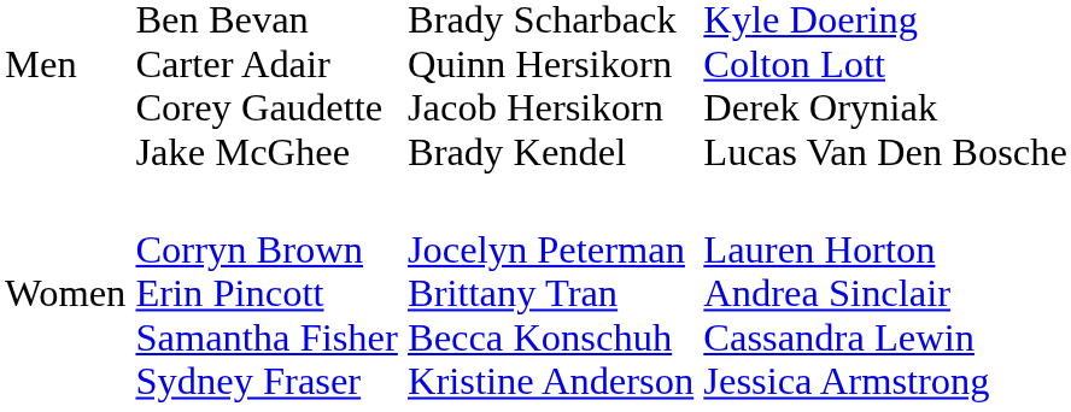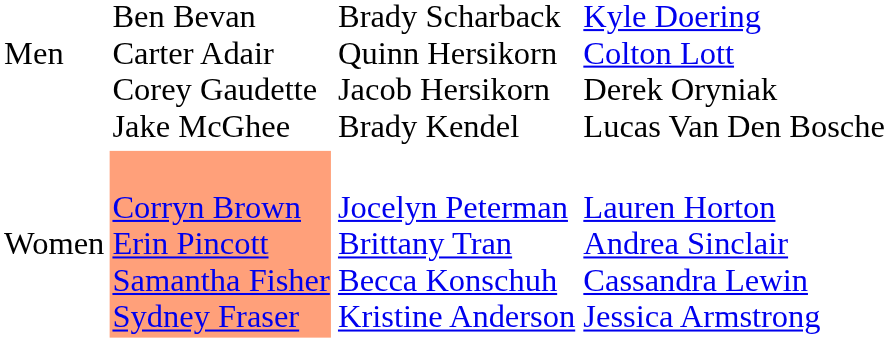Women | column 2: no background -> lightsalmon background
